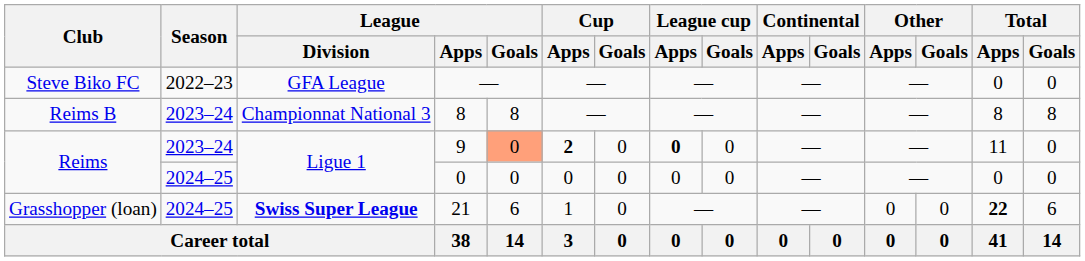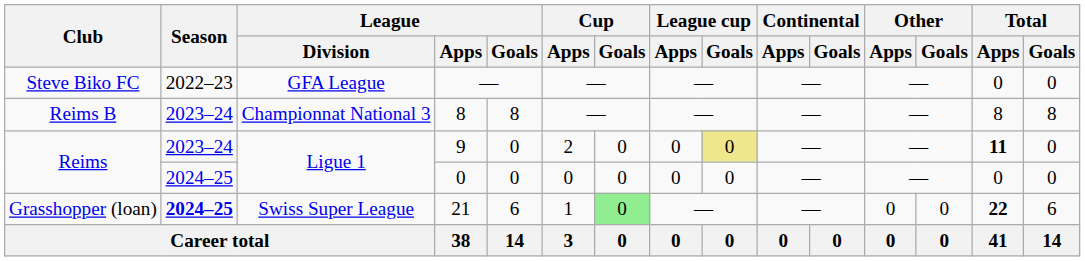9 | League / Goals: lightsalmon background -> no background
9 | Cup / Apps: bold -> normal
9 | League cup / Apps: bold -> normal
9 | League cup / Goals: no background -> khaki background
9 | Total / Apps: normal -> bold
21 | Season: normal -> bold
21 | League / Division: bold -> normal
21 | Cup / Goals: no background -> lightgreen background
